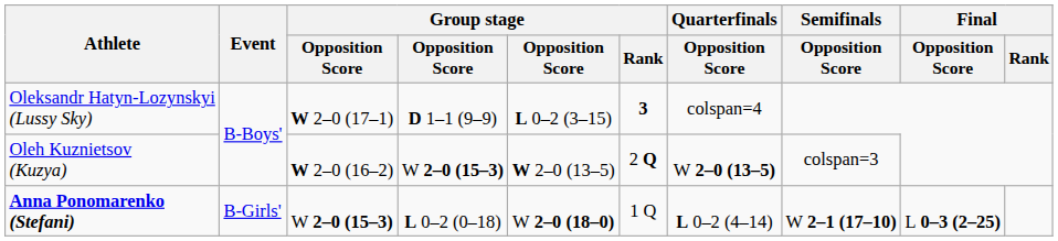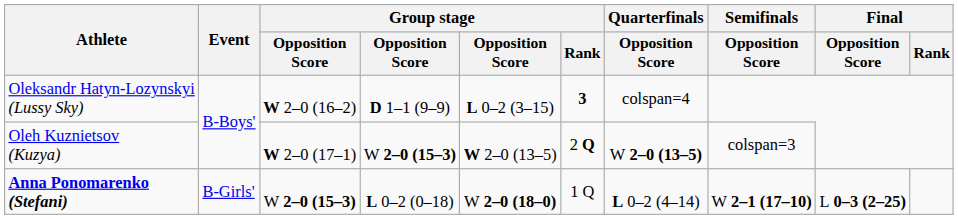Oleksandr Hatyn-Lozynskyi (Lussy Sky) | column 3: W 2–0 (17–1) -> W 2–0 (16–2)
Oleh Kuznietsov (Kuzya) | column 3: W 2–0 (16–2) -> W 2–0 (17–1)
